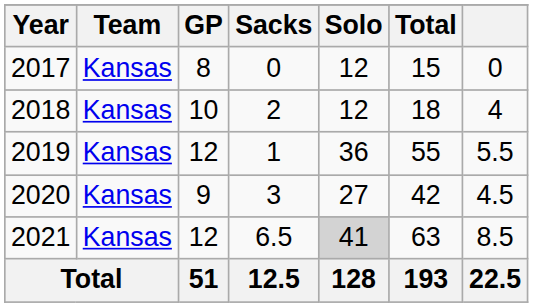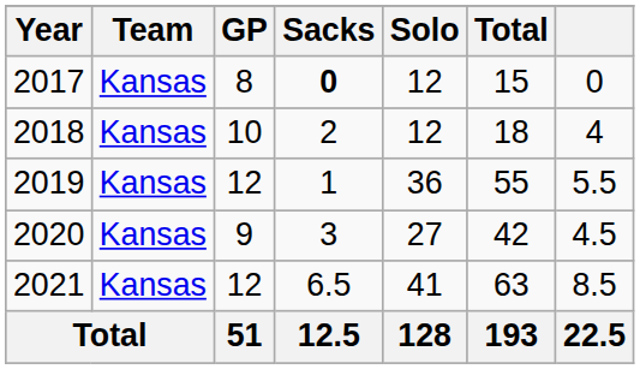2017 | Sacks: normal -> bold
2021 | Solo: lightgrey background -> no background
